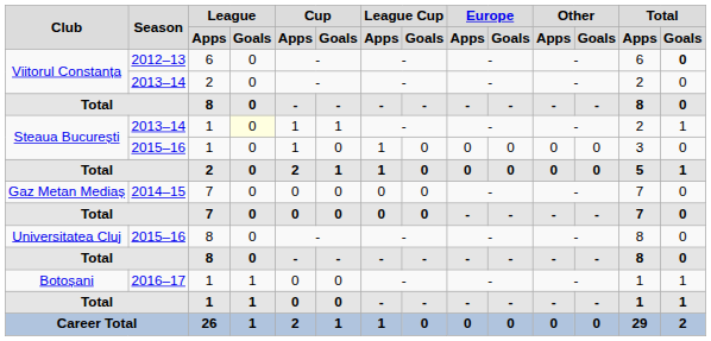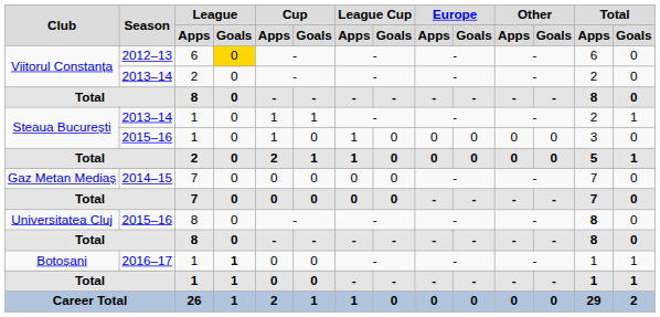Viitorul Constanța / 2012–13 | League / Goals: no background -> gold background
Viitorul Constanța / 2012–13 | Total / Goals: bold -> normal
Steaua București / 2013–14 | League / Goals: lightyellow background -> no background
Universitatea Cluj | Total / Apps: normal -> bold
Botoșani | League / Goals: normal -> bold
